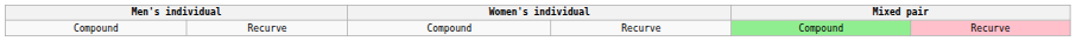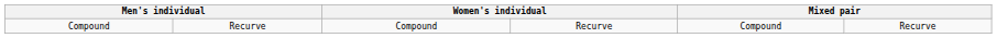row 2 | column 5: lightgreen background -> no background
row 2 | column 6: pink background -> no background
